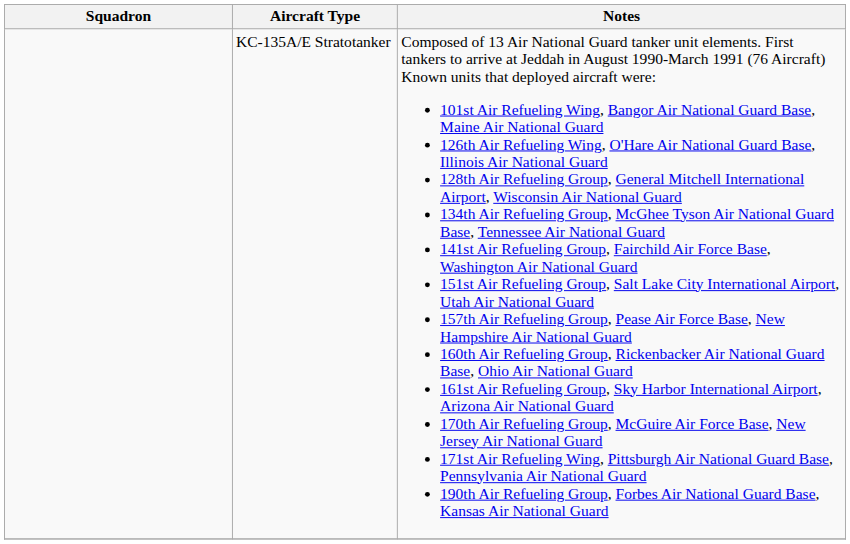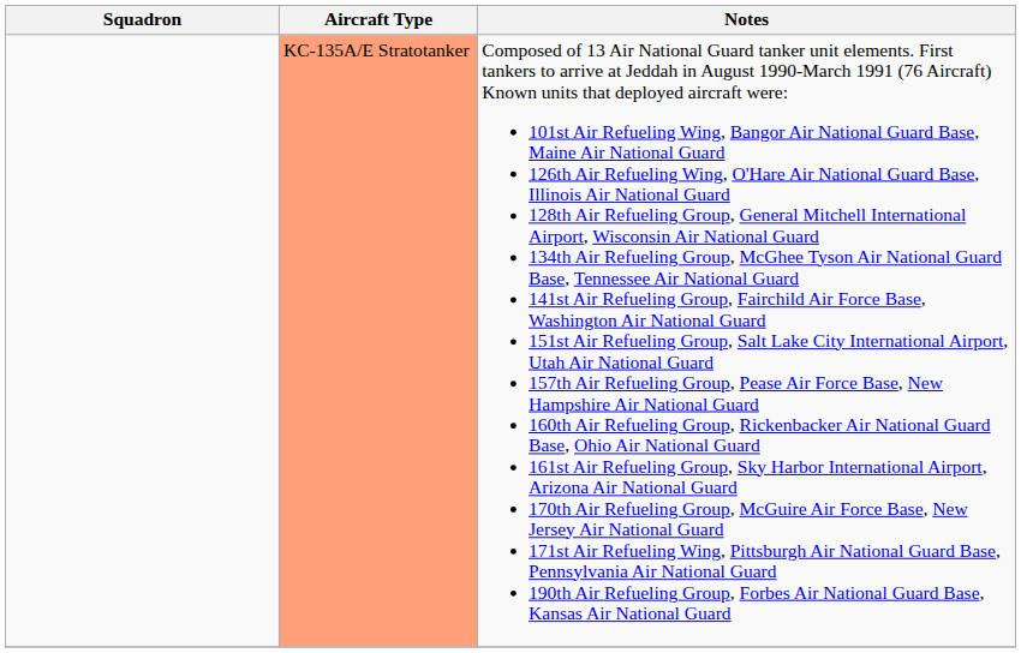KC-135A/E Stratotanker | Aircraft Type: no background -> lightsalmon background
